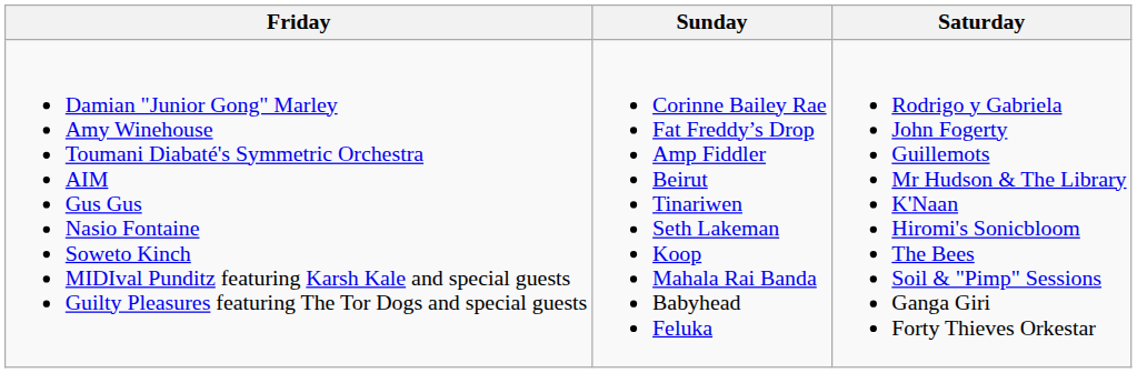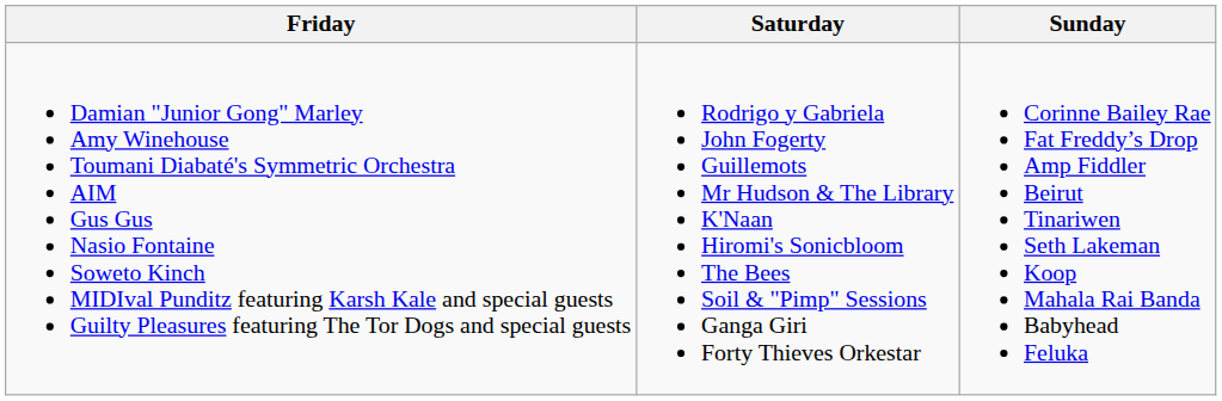columns swapped: Saturday <-> Sunday
